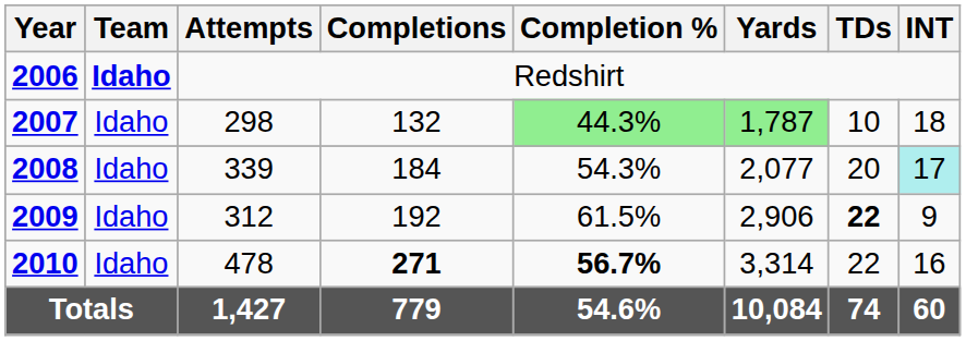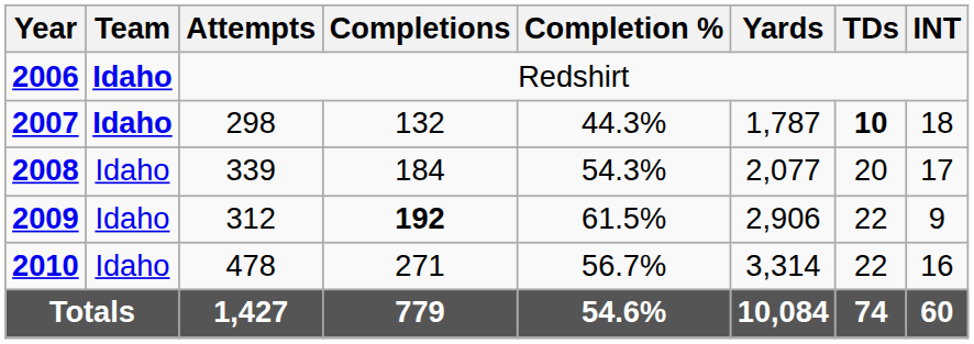2007 | Team: normal -> bold
2007 | Completion %: lightgreen background -> no background
2007 | Yards: lightgreen background -> no background
2007 | TDs: normal -> bold
2008 | INT: paleturquoise background -> no background
2009 | Completions: normal -> bold
2009 | TDs: bold -> normal
2010 | Completions: bold -> normal
2010 | Completion %: bold -> normal
